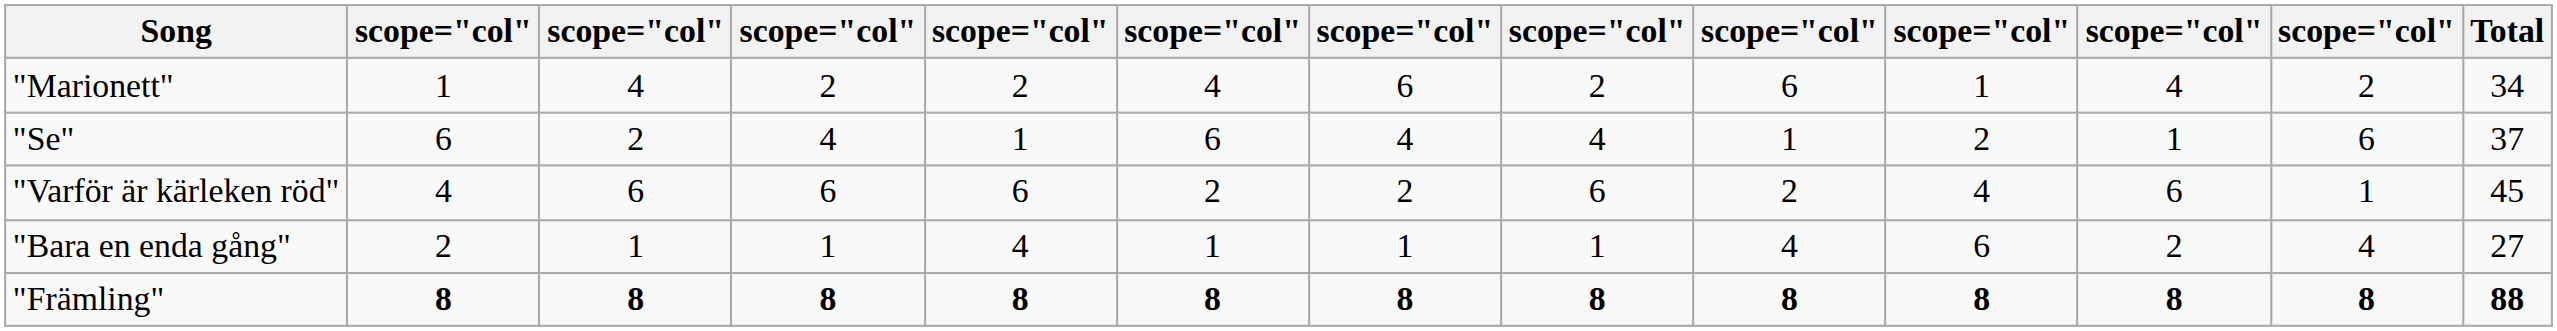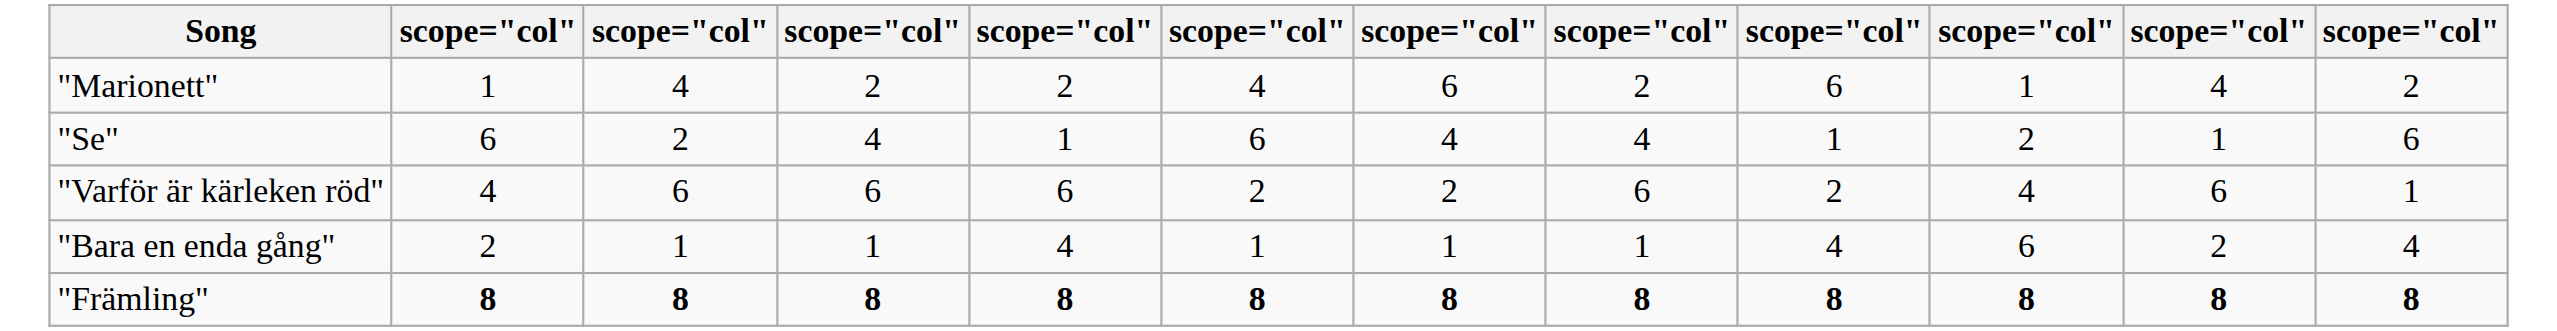- column: Total | 34 | 37 | 45 | 27 | 88
